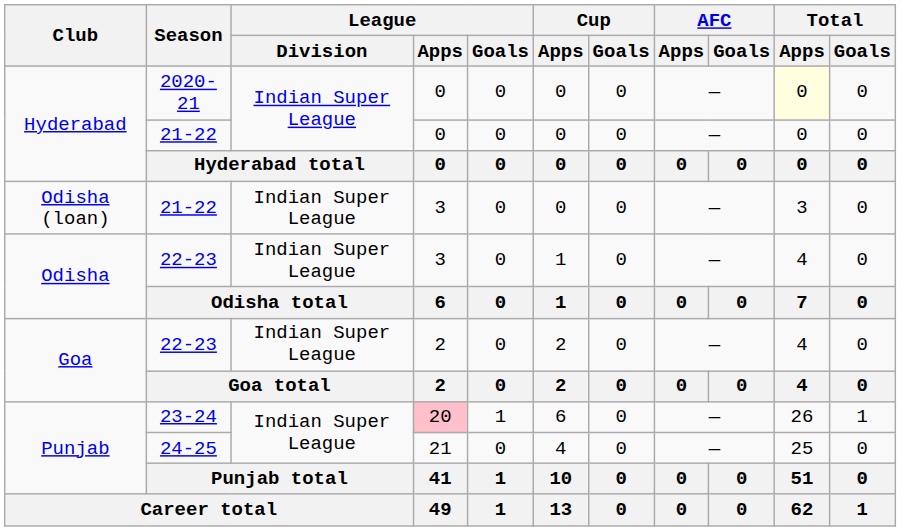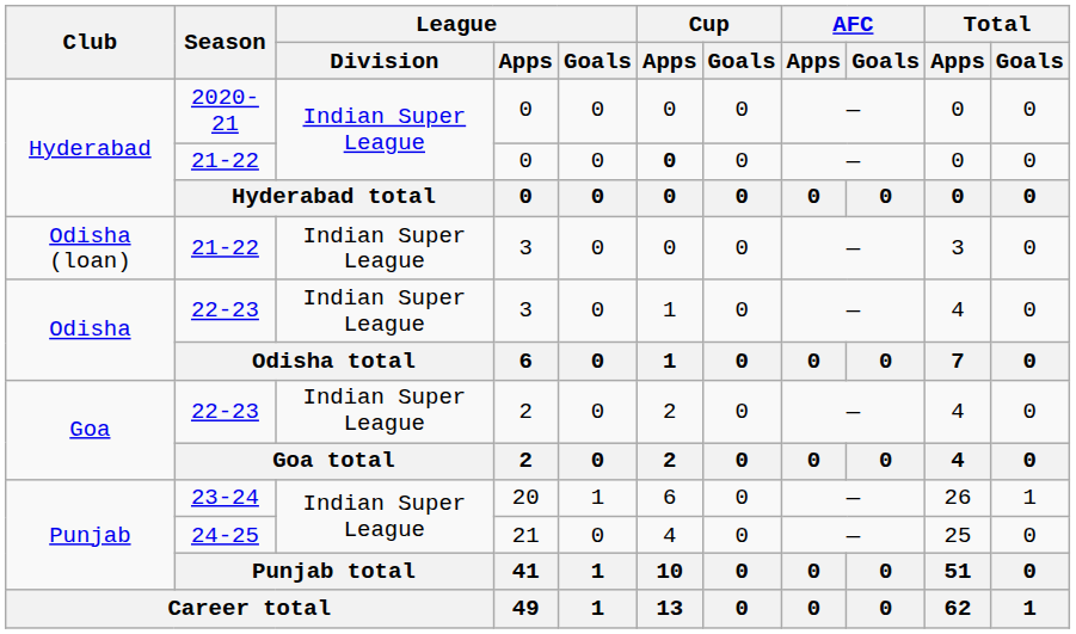Hyderabad / 2020-21 | Total / Apps: lightyellow background -> no background
Hyderabad / 21-22 | Cup / Apps: normal -> bold
Punjab / 23-24 | League / Apps: pink background -> no background
